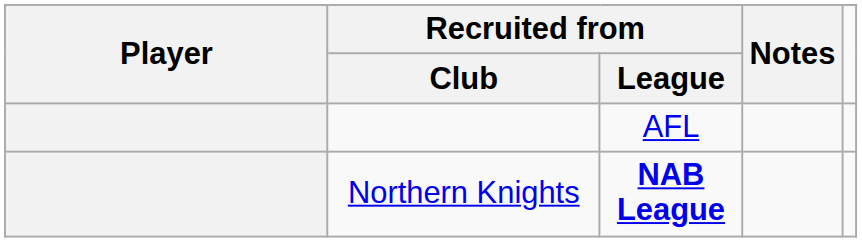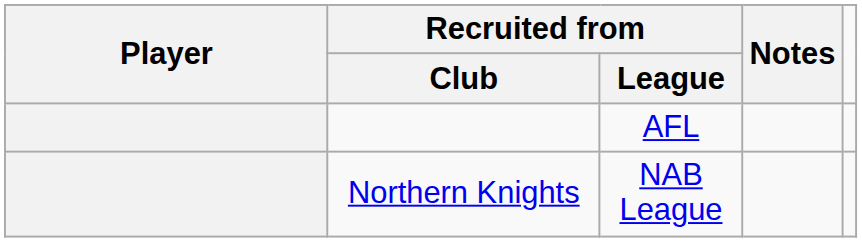Northern Knights | Recruited from / League: bold -> normal
